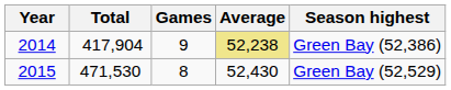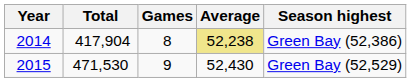2014 | Games: 9 -> 8
2015 | Games: 8 -> 9
